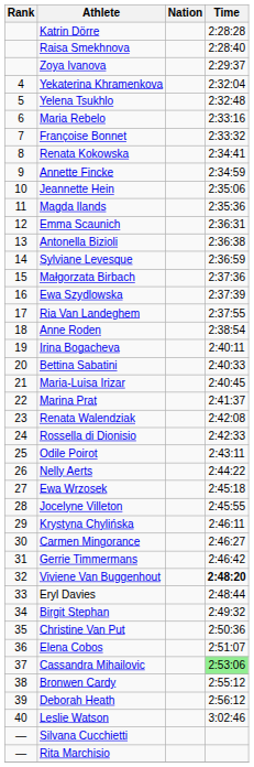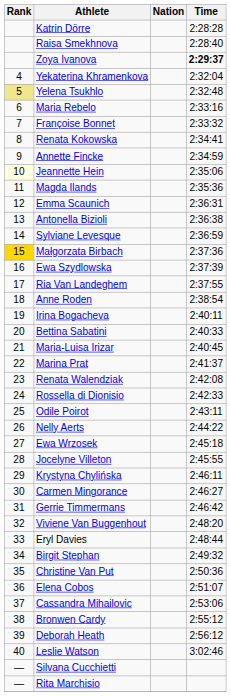Zoya Ivanova | Time: normal -> bold
Yelena Tsukhlo | Rank: no background -> khaki background
Jeannette Hein | Rank: no background -> lightyellow background
Małgorzata Birbach | Rank: no background -> gold background
Viviene Van Buggenhout | Time: bold -> normal
Cassandra Mihailovic | Time: lightgreen background -> no background
